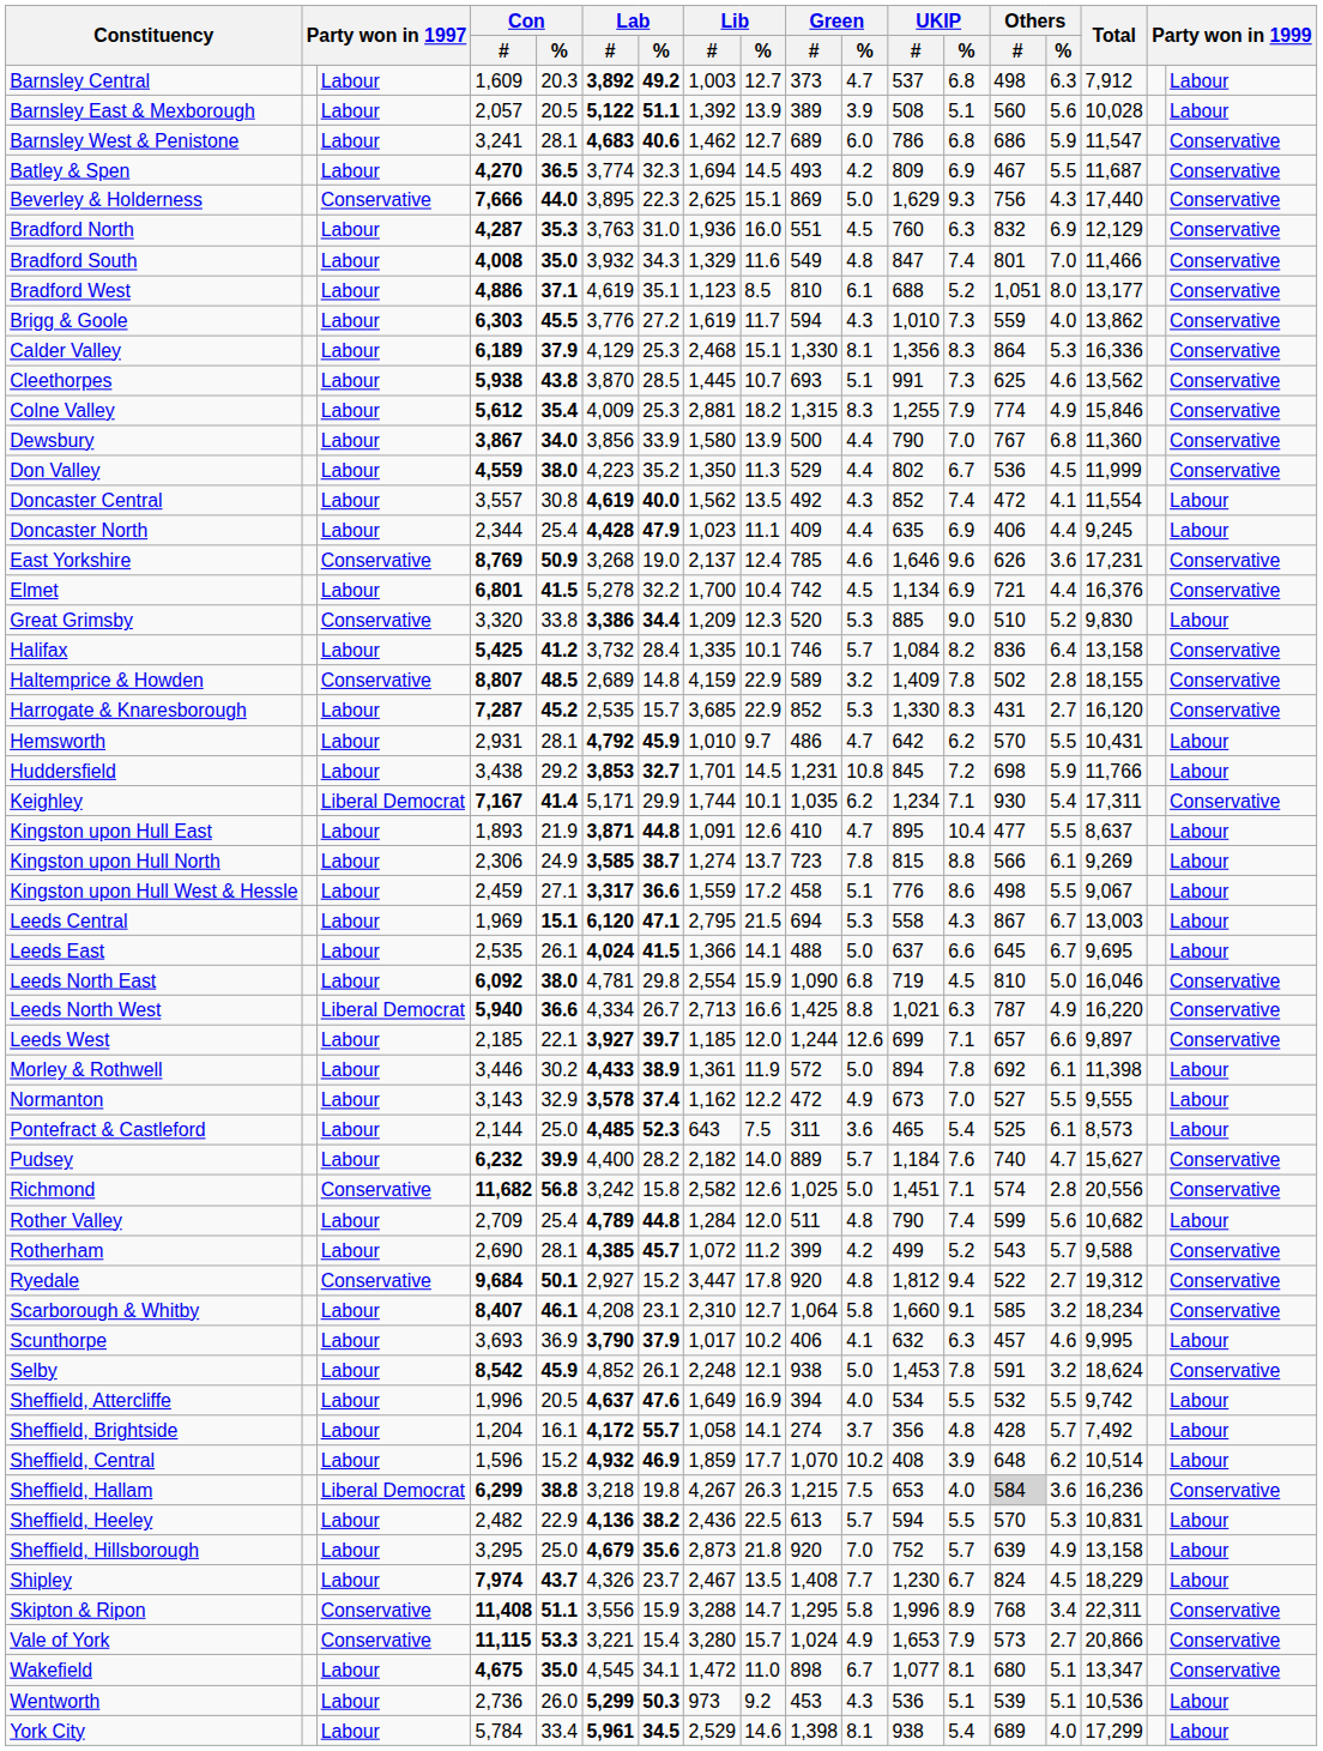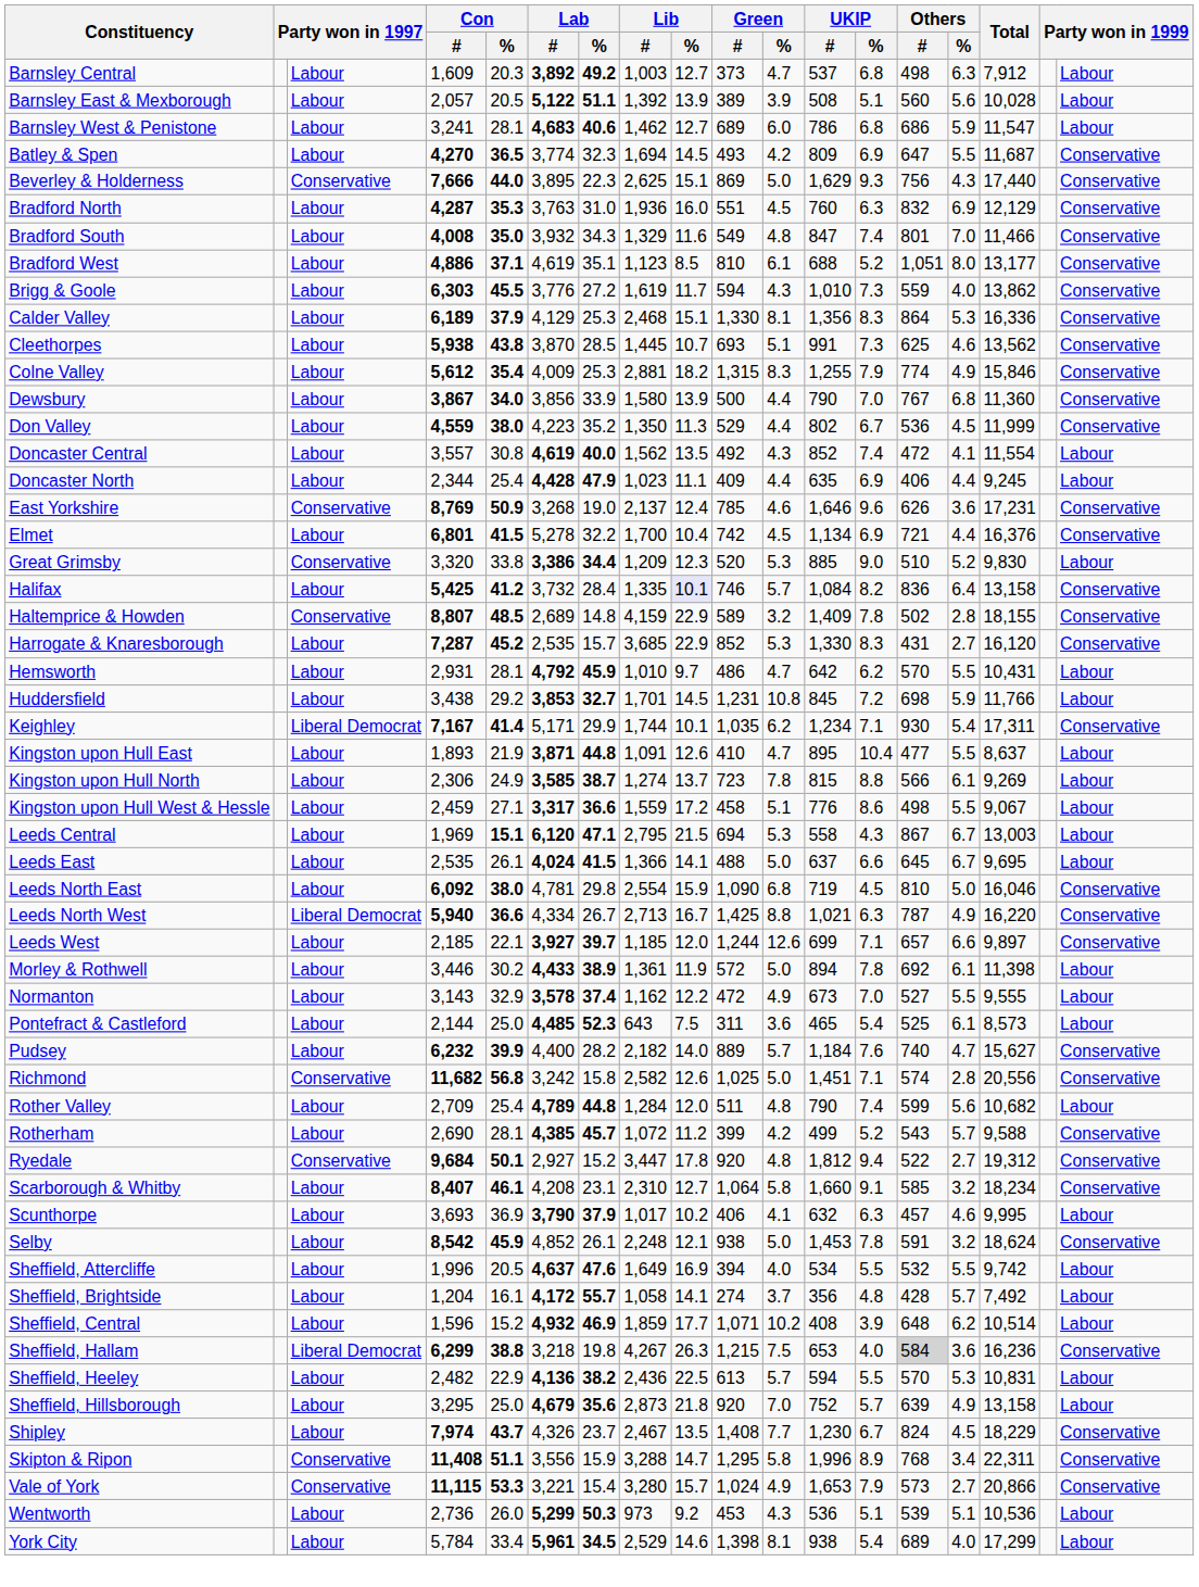Barnsley West & Penistone | column 18: Conservative -> Labour
Batley & Spen | Others / #: 467 -> 647
Halifax | Lib / %: no background -> lavender background
Leeds North West | Lib / %: 16.6 -> 16.7
Sheffield, Central | Green / #: 1,070 -> 1,071
Shipley | column 18: Labour -> Conservative
- row: Wakefield | Labour | 4,675 | 35.0 | 4,545 | 34.1 | 1,472 | 11.0 | 898 | 6.7 | 1,077 | 8.1 | 680 | 5.1 | 13,347 | Conservative
